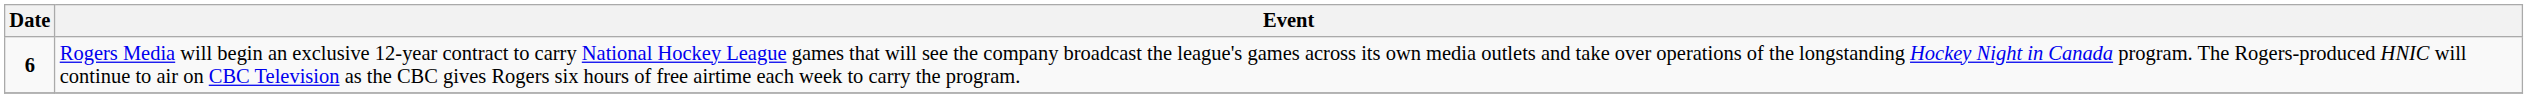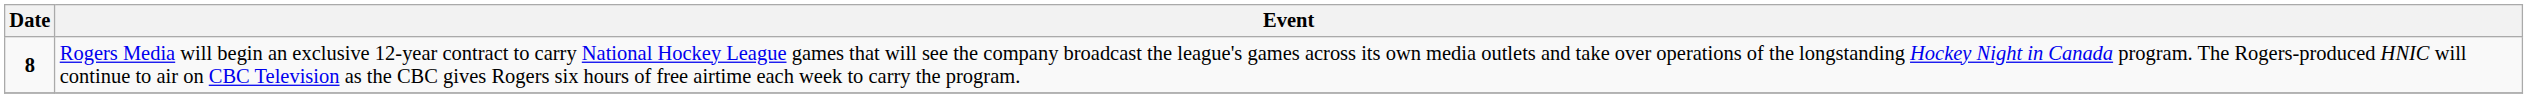row 2 | Date: 6 -> 8
